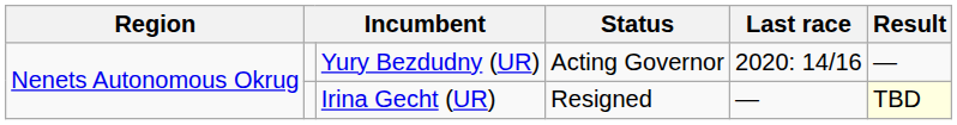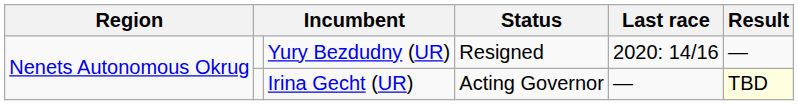Yury Bezdudny (UR) | Status: Acting Governor -> Resigned
Irina Gecht (UR) | Status: Resigned -> Acting Governor
